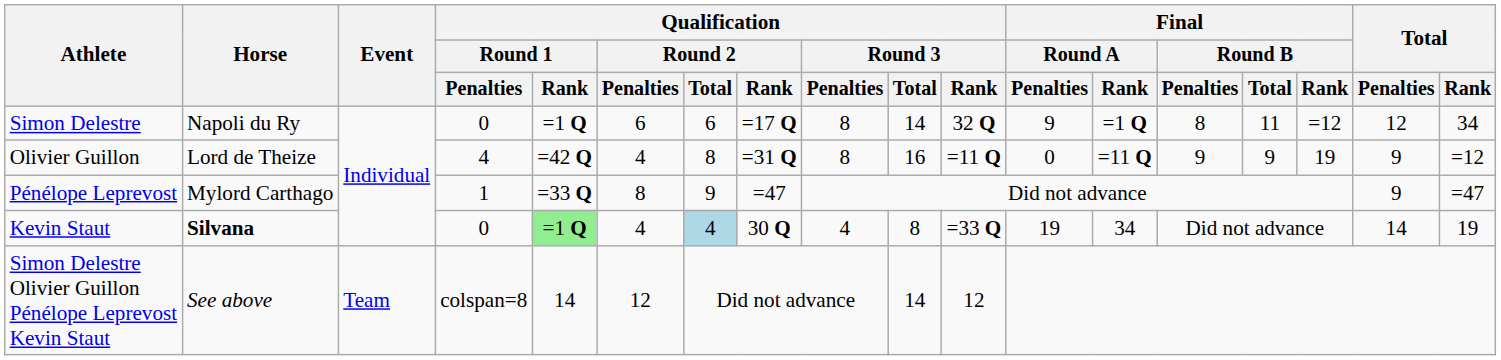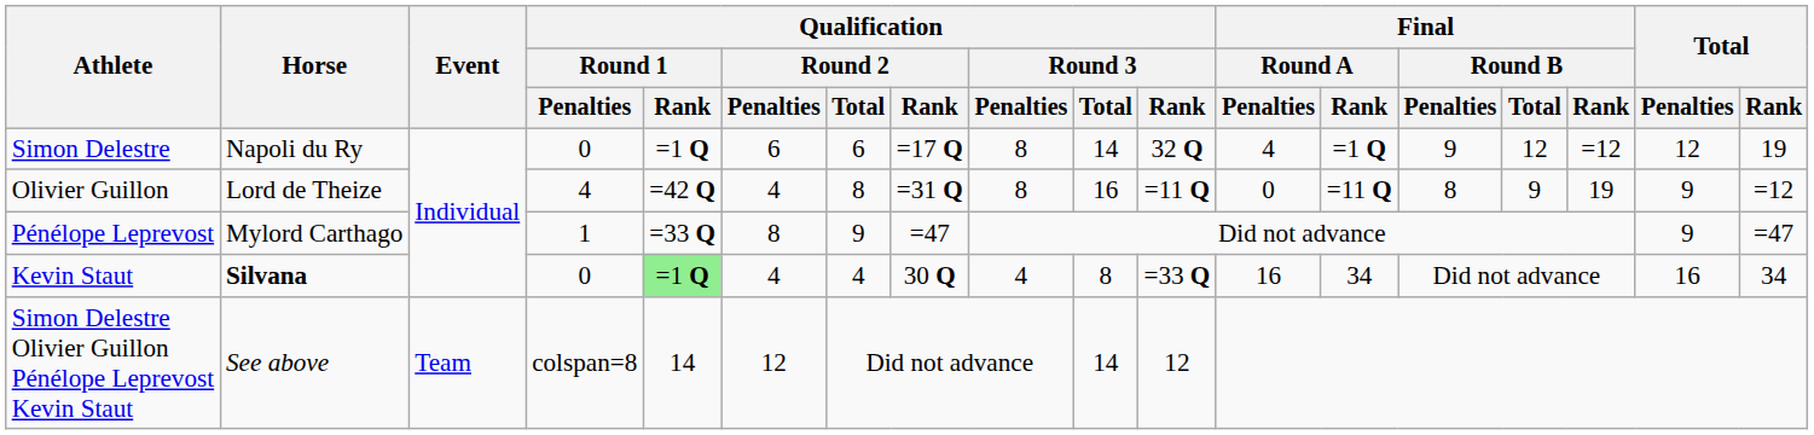Simon Delestre | Final / Round A / Penalties: 9 -> 4
Simon Delestre | Final / Round B / Penalties: 8 -> 9
Simon Delestre | Final / Round B / Total: 11 -> 12
Simon Delestre | Total / Rank: 34 -> 19
Olivier Guillon | Final / Round B / Penalties: 9 -> 8
Kevin Staut | Qualification / Round 2 / Total: lightblue background -> no background
Kevin Staut | Final / Round A / Penalties: 19 -> 16
Kevin Staut | Total / Penalties: 14 -> 16
Kevin Staut | Total / Rank: 19 -> 34
